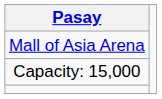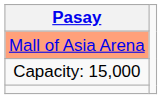Mall of Asia Arena | Pasay: no background -> lightsalmon background
